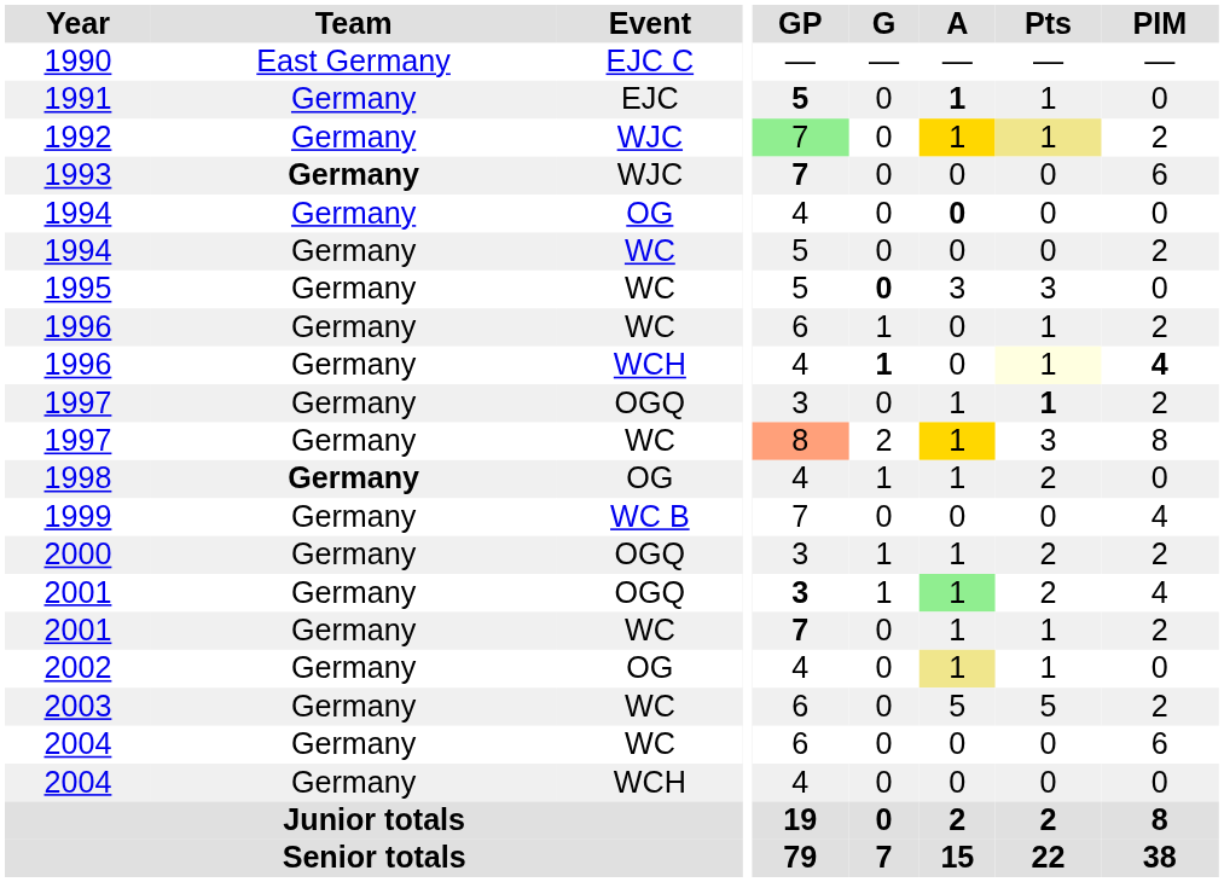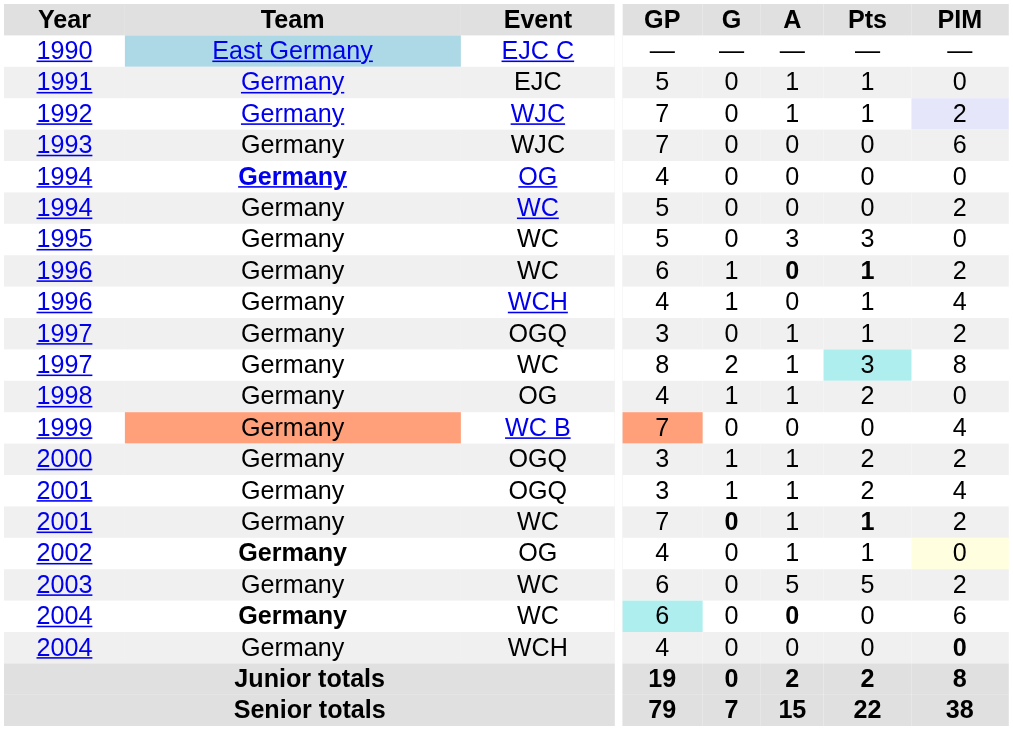1990 | Team: no background -> lightblue background
1991 | GP: bold -> normal
1991 | A: bold -> normal
1992 | GP: lightgreen background -> no background
1992 | A: gold background -> no background
1992 | Pts: khaki background -> no background
1992 | PIM: no background -> lavender background
1993 | Team: bold -> normal
1993 | GP: bold -> normal
1994 / OG | Team: normal -> bold
1994 / OG | A: bold -> normal
1995 | G: bold -> normal
1996 / WC | A: normal -> bold
1996 / WC | Pts: normal -> bold
1996 / WCH | G: bold -> normal
1996 / WCH | Pts: lightyellow background -> no background
1996 / WCH | PIM: bold -> normal
1997 / OGQ | Pts: bold -> normal
1997 / WC | GP: lightsalmon background -> no background
1997 / WC | A: gold background -> no background
1997 / WC | Pts: no background -> paleturquoise background
1998 | Team: bold -> normal
1999 | Team: no background -> lightsalmon background
1999 | GP: no background -> lightsalmon background
2001 / OGQ | GP: bold -> normal
2001 / OGQ | A: lightgreen background -> no background
2001 / WC | GP: bold -> normal
2001 / WC | G: normal -> bold
2001 / WC | Pts: normal -> bold
2002 | Team: normal -> bold
2002 | A: khaki background -> no background
2002 | PIM: no background -> lightyellow background
2004 / WC | Team: normal -> bold
2004 / WC | GP: no background -> paleturquoise background
2004 / WC | A: normal -> bold
2004 / WCH | PIM: normal -> bold
